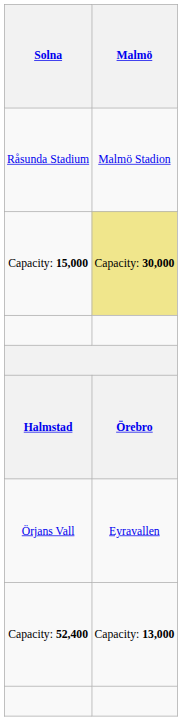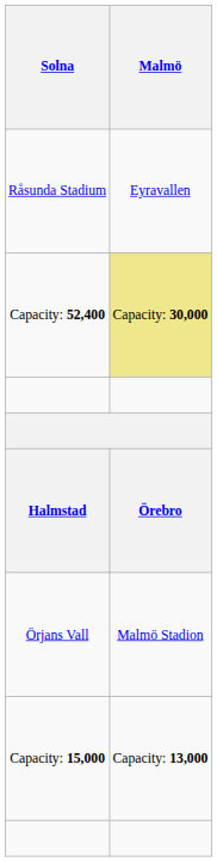row 2 | Malmö: Malmö Stadion -> Eyravallen
row 3 | Solna: Capacity: 15,000 -> Capacity: 52,400
row 7 | Malmö: Eyravallen -> Malmö Stadion
row 8 | Solna: Capacity: 52,400 -> Capacity: 15,000
